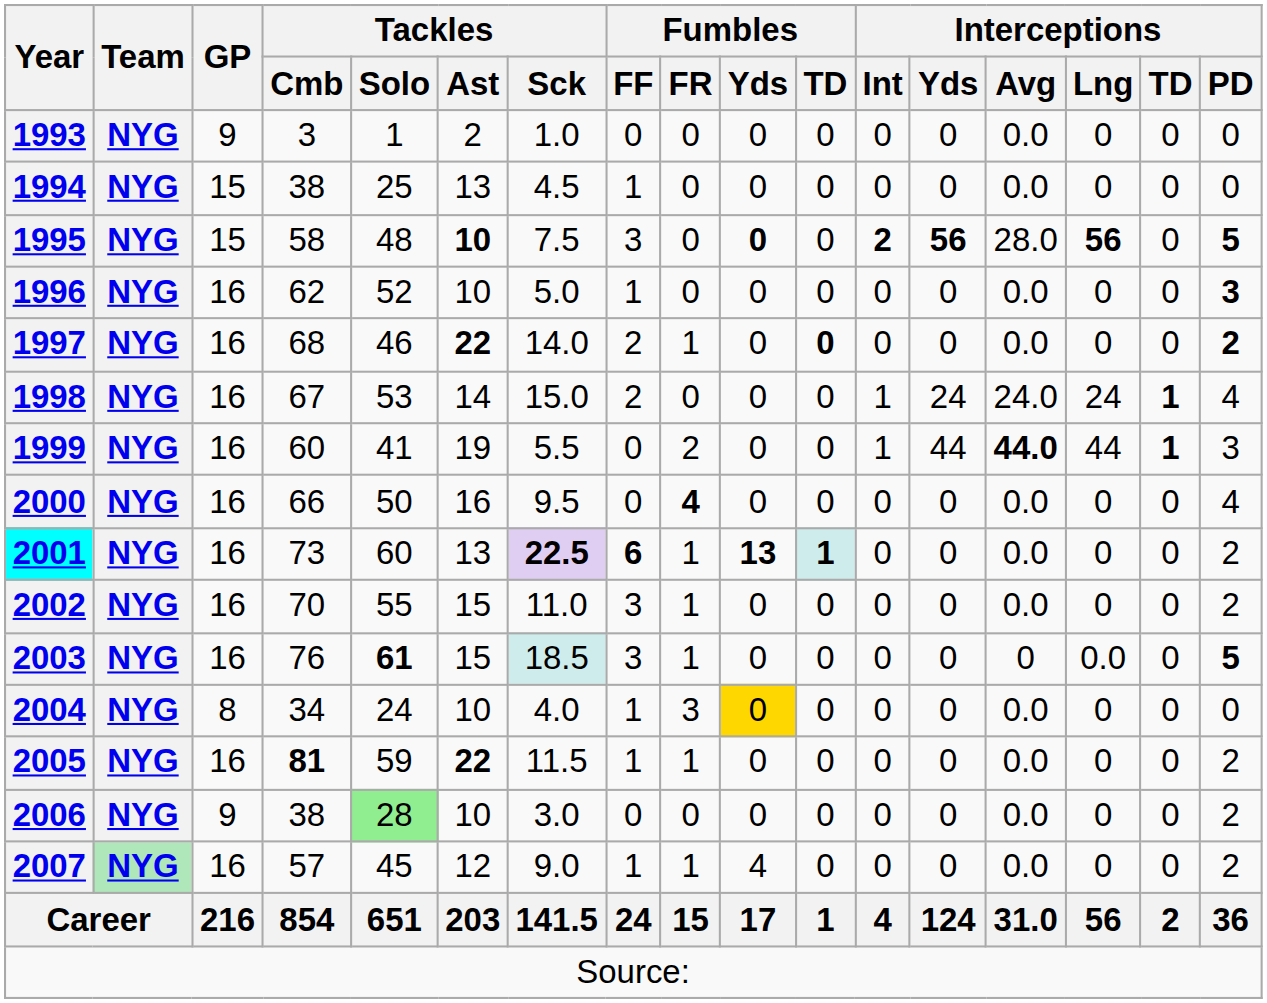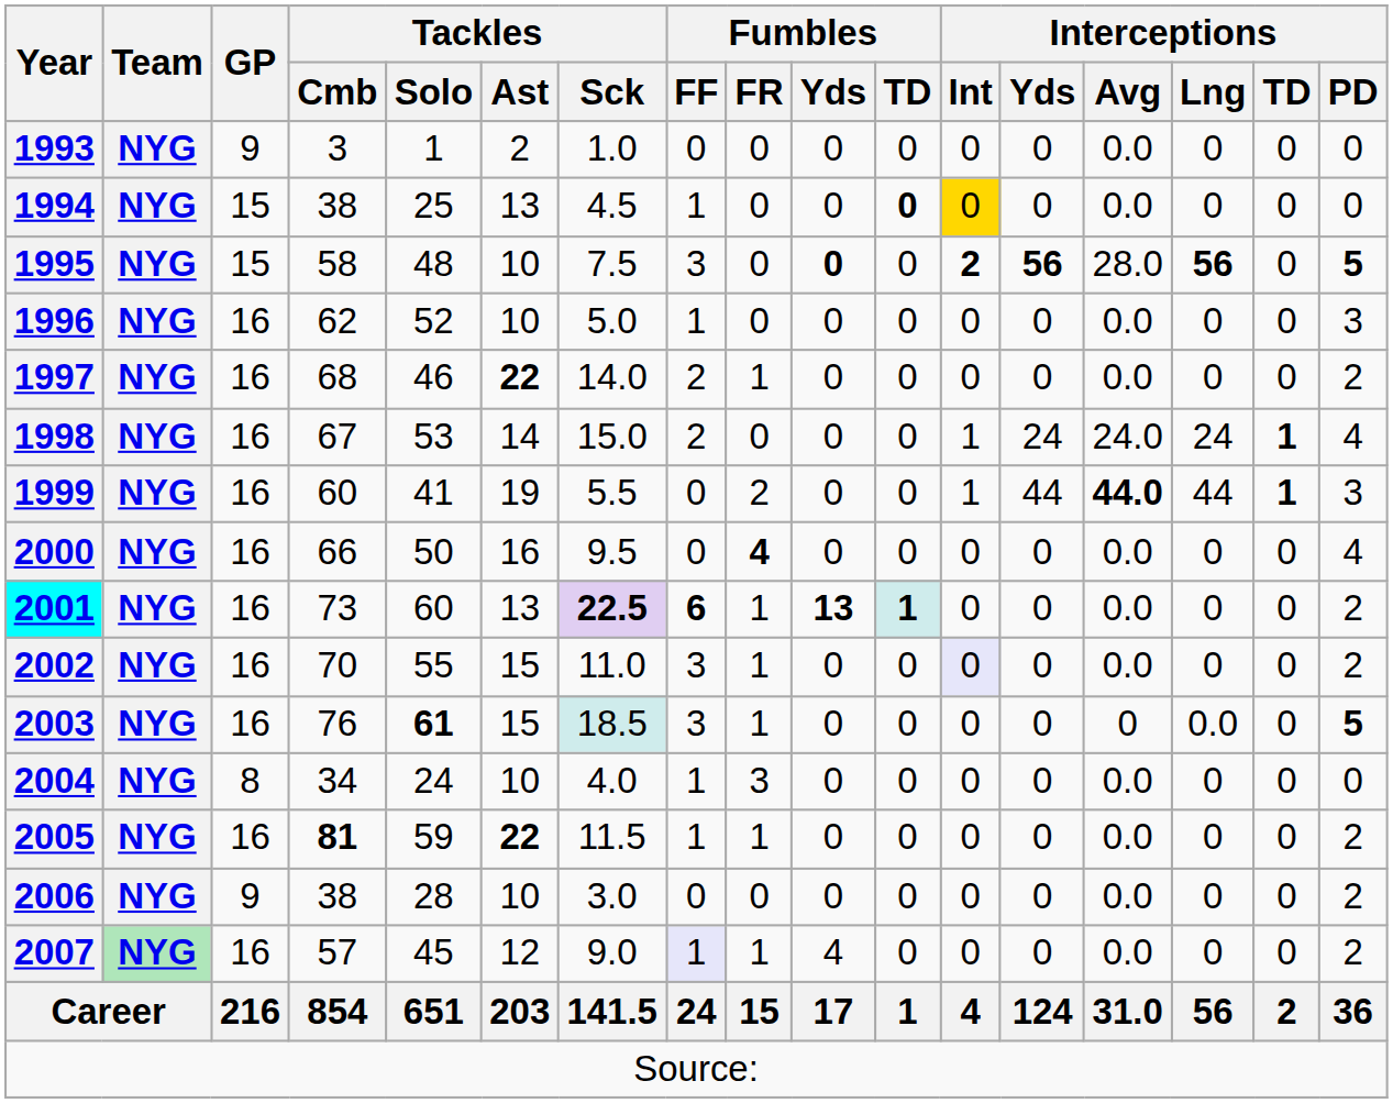1994 | Fumbles / TD: normal -> bold
1994 | Interceptions / Int: no background -> gold background
1995 | Tackles / Ast: bold -> normal
1996 | Interceptions / PD: bold -> normal
1997 | Fumbles / TD: bold -> normal
1997 | Interceptions / PD: bold -> normal
2002 | Interceptions / Int: no background -> lavender background
2004 | Fumbles / Yds: gold background -> no background
2006 | Tackles / Solo: lightgreen background -> no background
2007 | Fumbles / FF: no background -> lavender background
